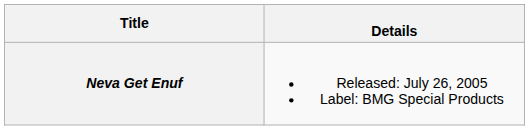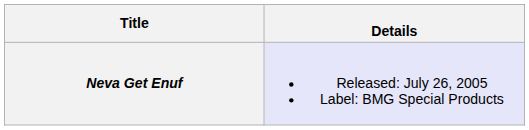Neva Get Enuf | Details: no background -> lavender background
